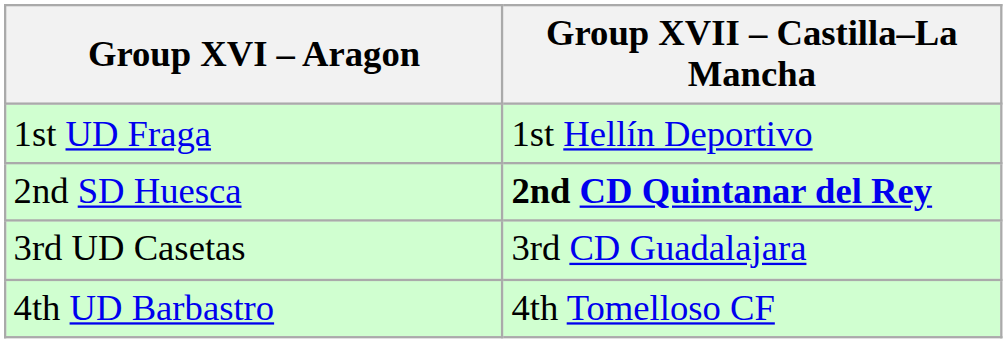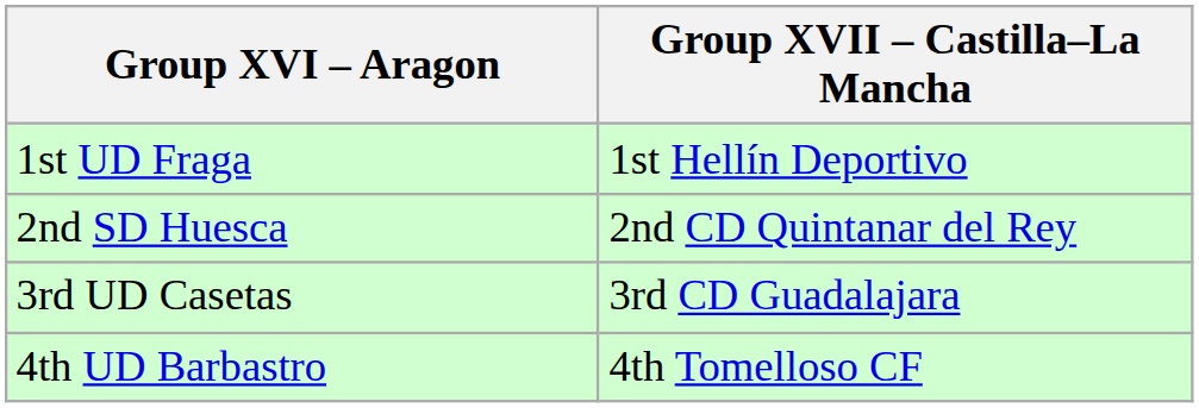2nd SD Huesca | Group XVII – Castilla–La Mancha: bold -> normal
